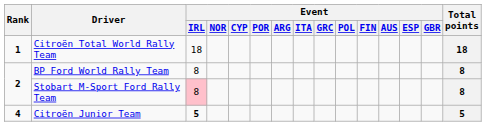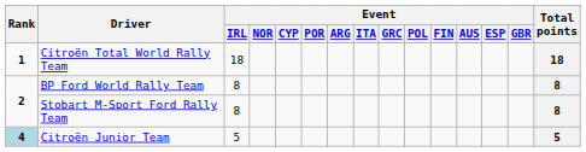Stobart M-Sport Ford Rally Team | Event / IRL: pink background -> no background
Citroën Junior Team | Rank: no background -> lightblue background
Citroën Junior Team | Event / IRL: bold -> normal
